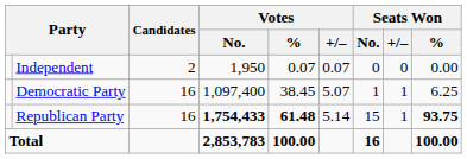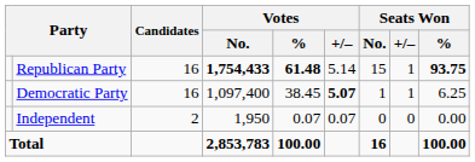rows swapped: Republican Party <-> Independent
Democratic Party | Votes / +/–: normal -> bold
